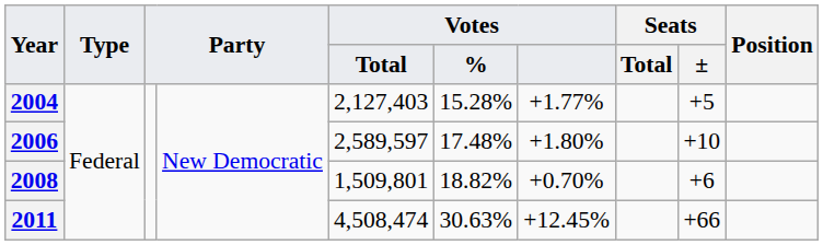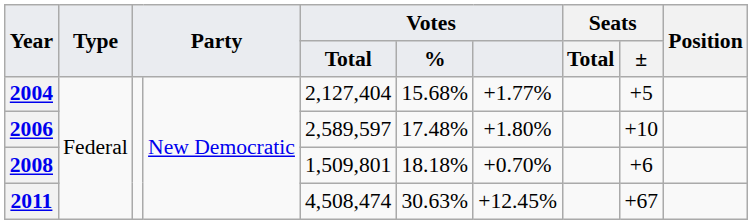2004 | Votes / Total: 2,127,403 -> 2,127,404
2004 | Votes / %: 15.28% -> 15.68%
2008 | Votes / %: 18.82% -> 18.18%
2011 | Seats / ±: +66 -> +67
